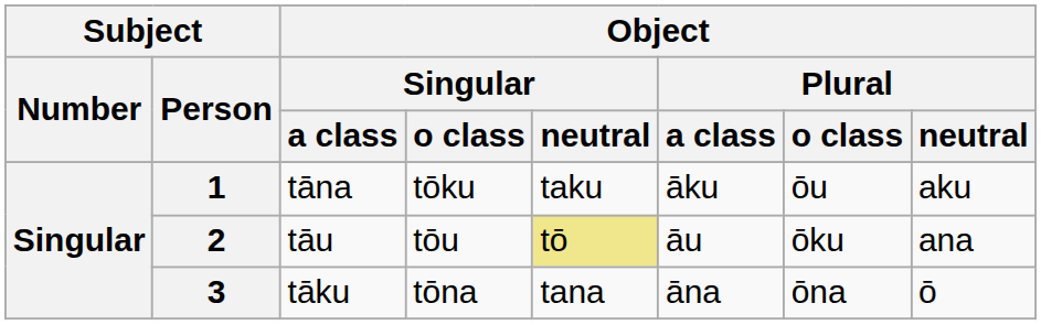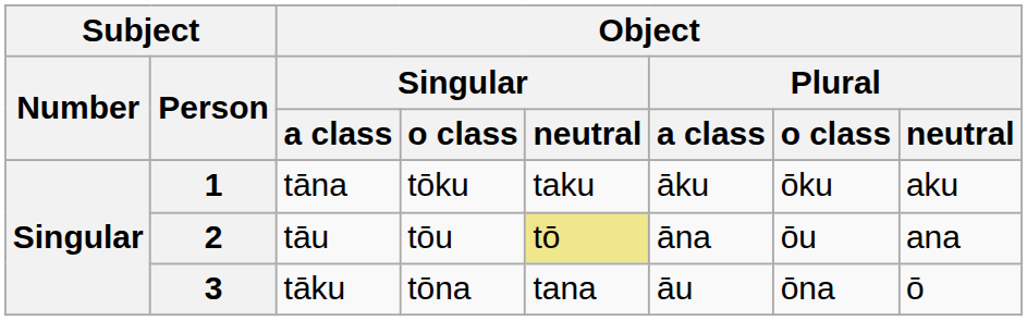1 | Object / Plural / o class: ōu -> ōku
2 | Object / Plural / a class: āu -> āna
2 | Object / Plural / o class: ōku -> ōu
3 | Object / Plural / a class: āna -> āu
